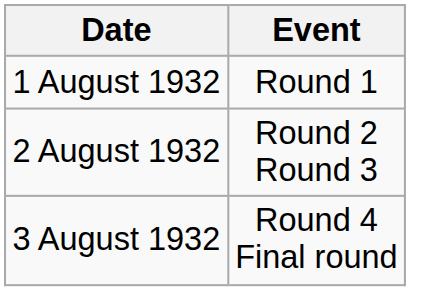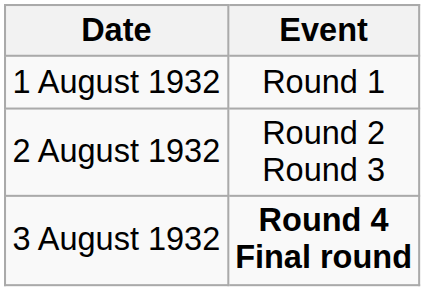3 August 1932 | Event: normal -> bold
